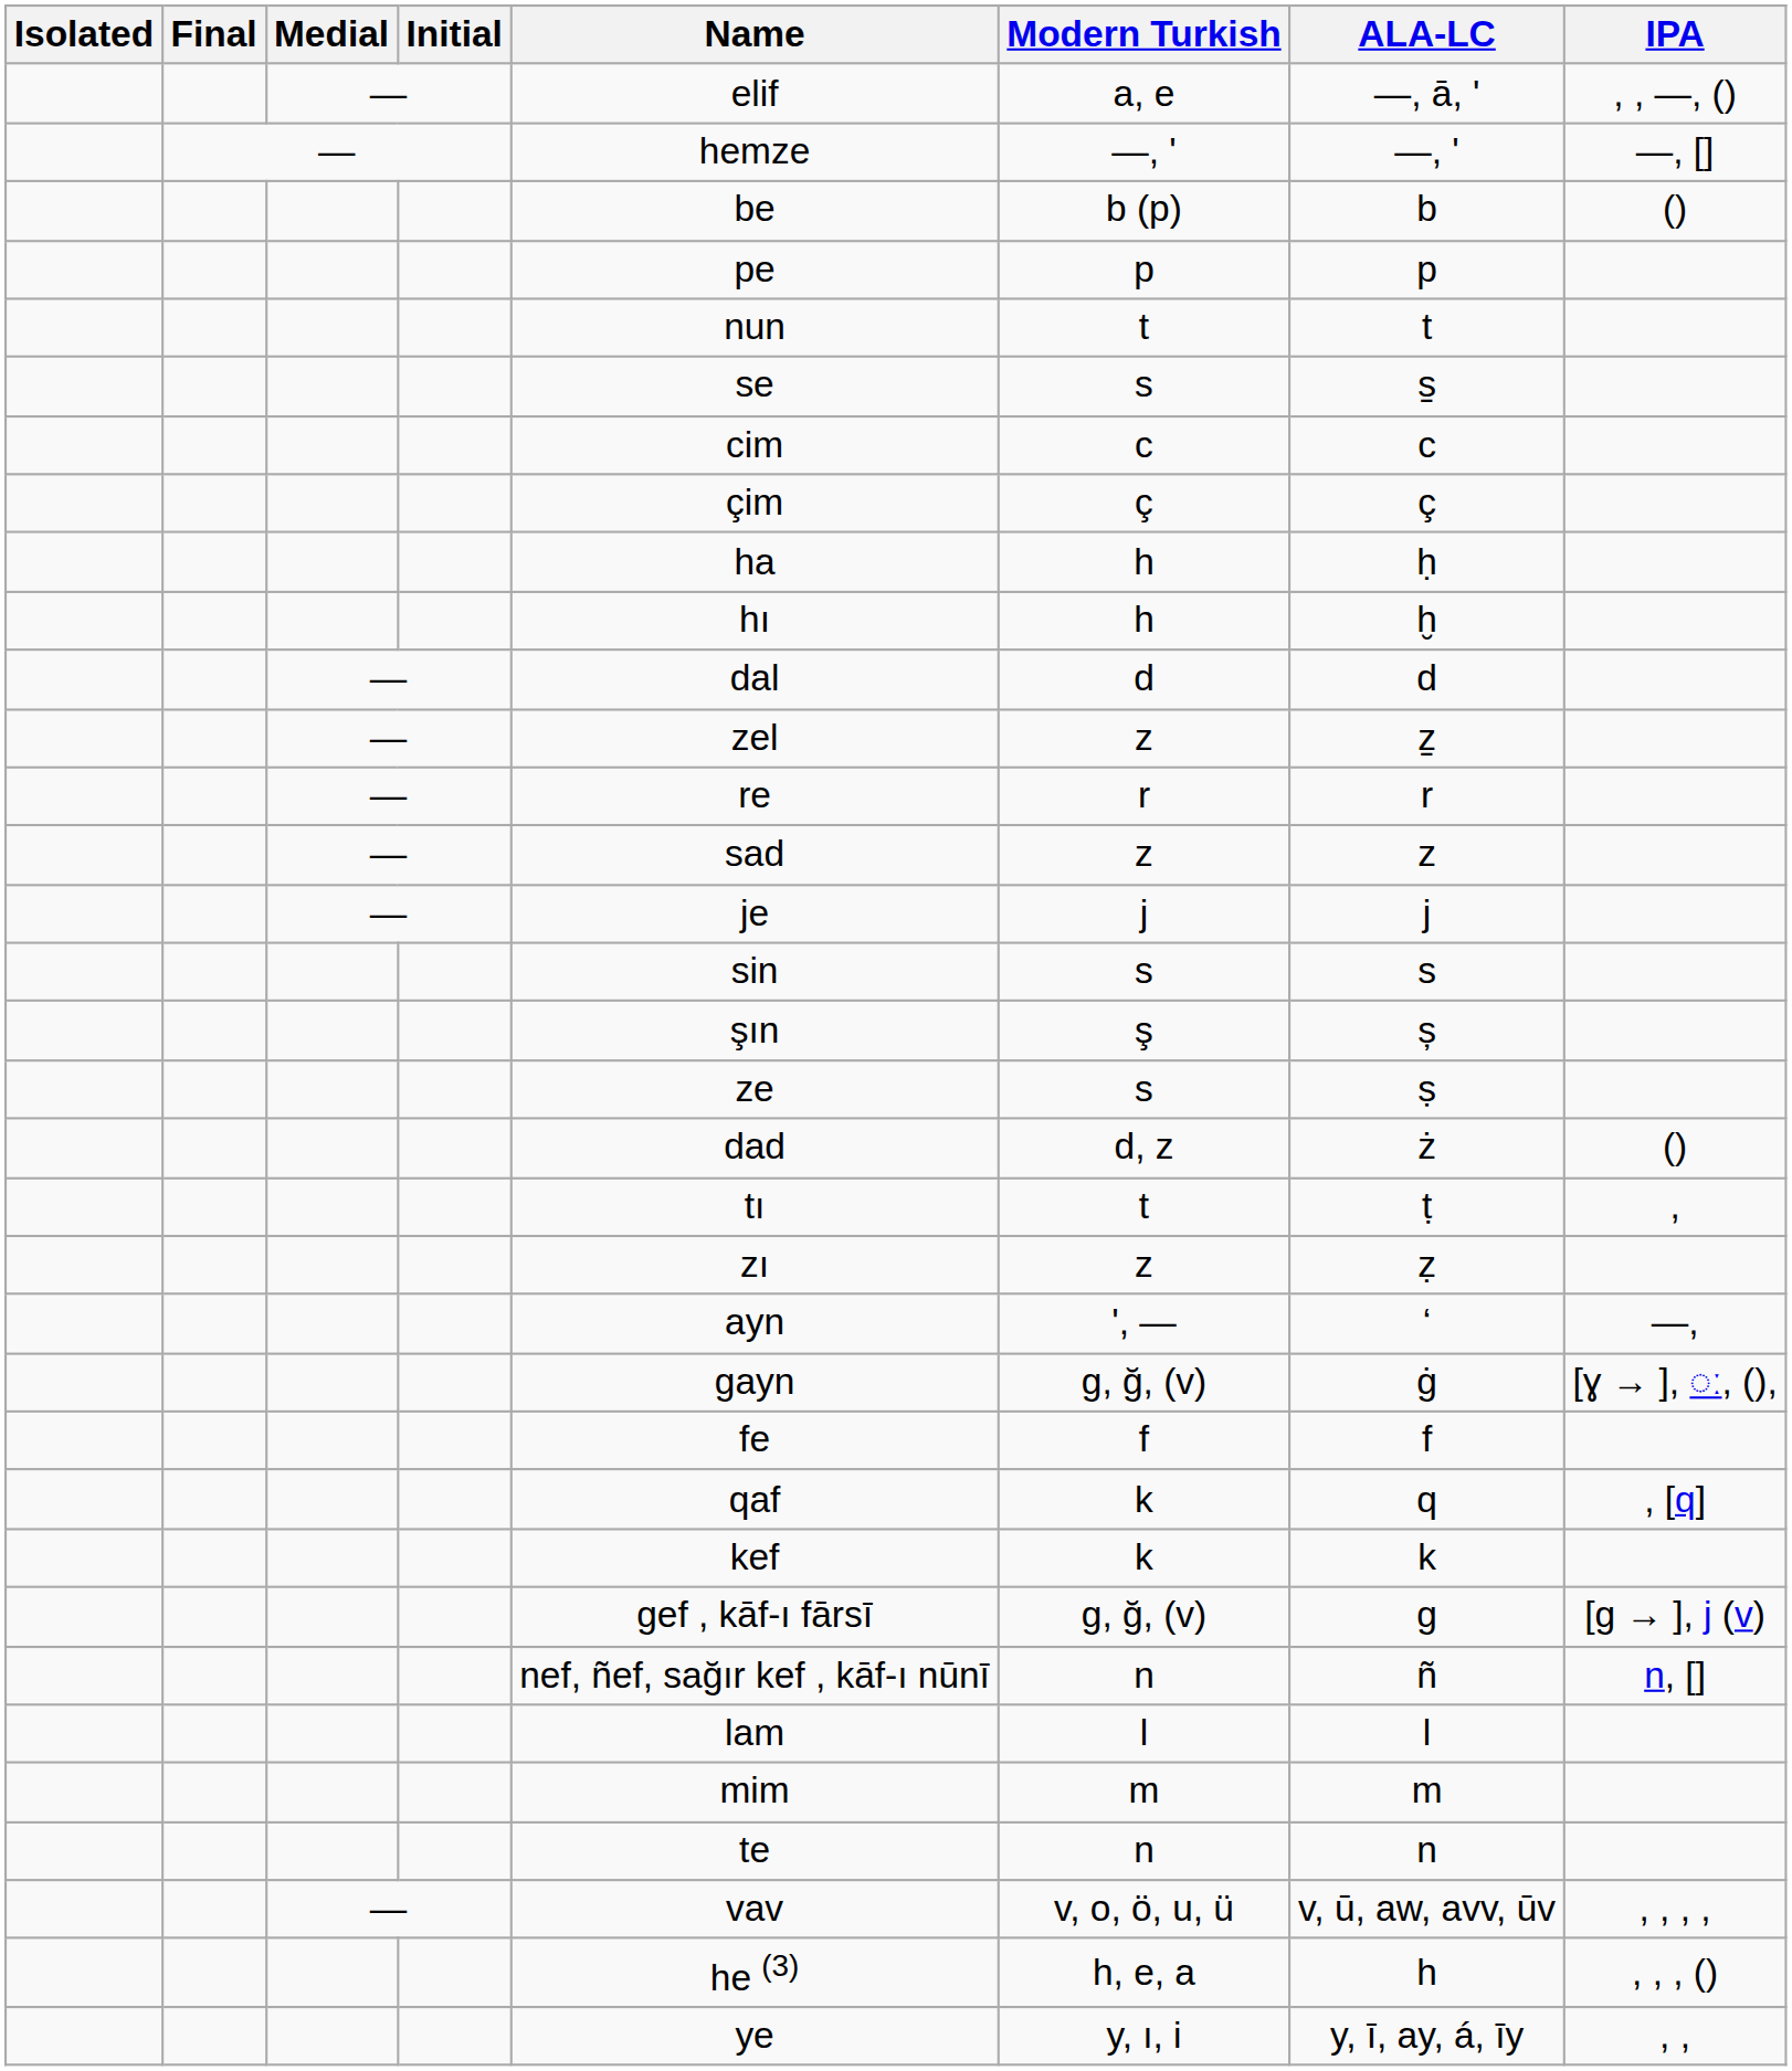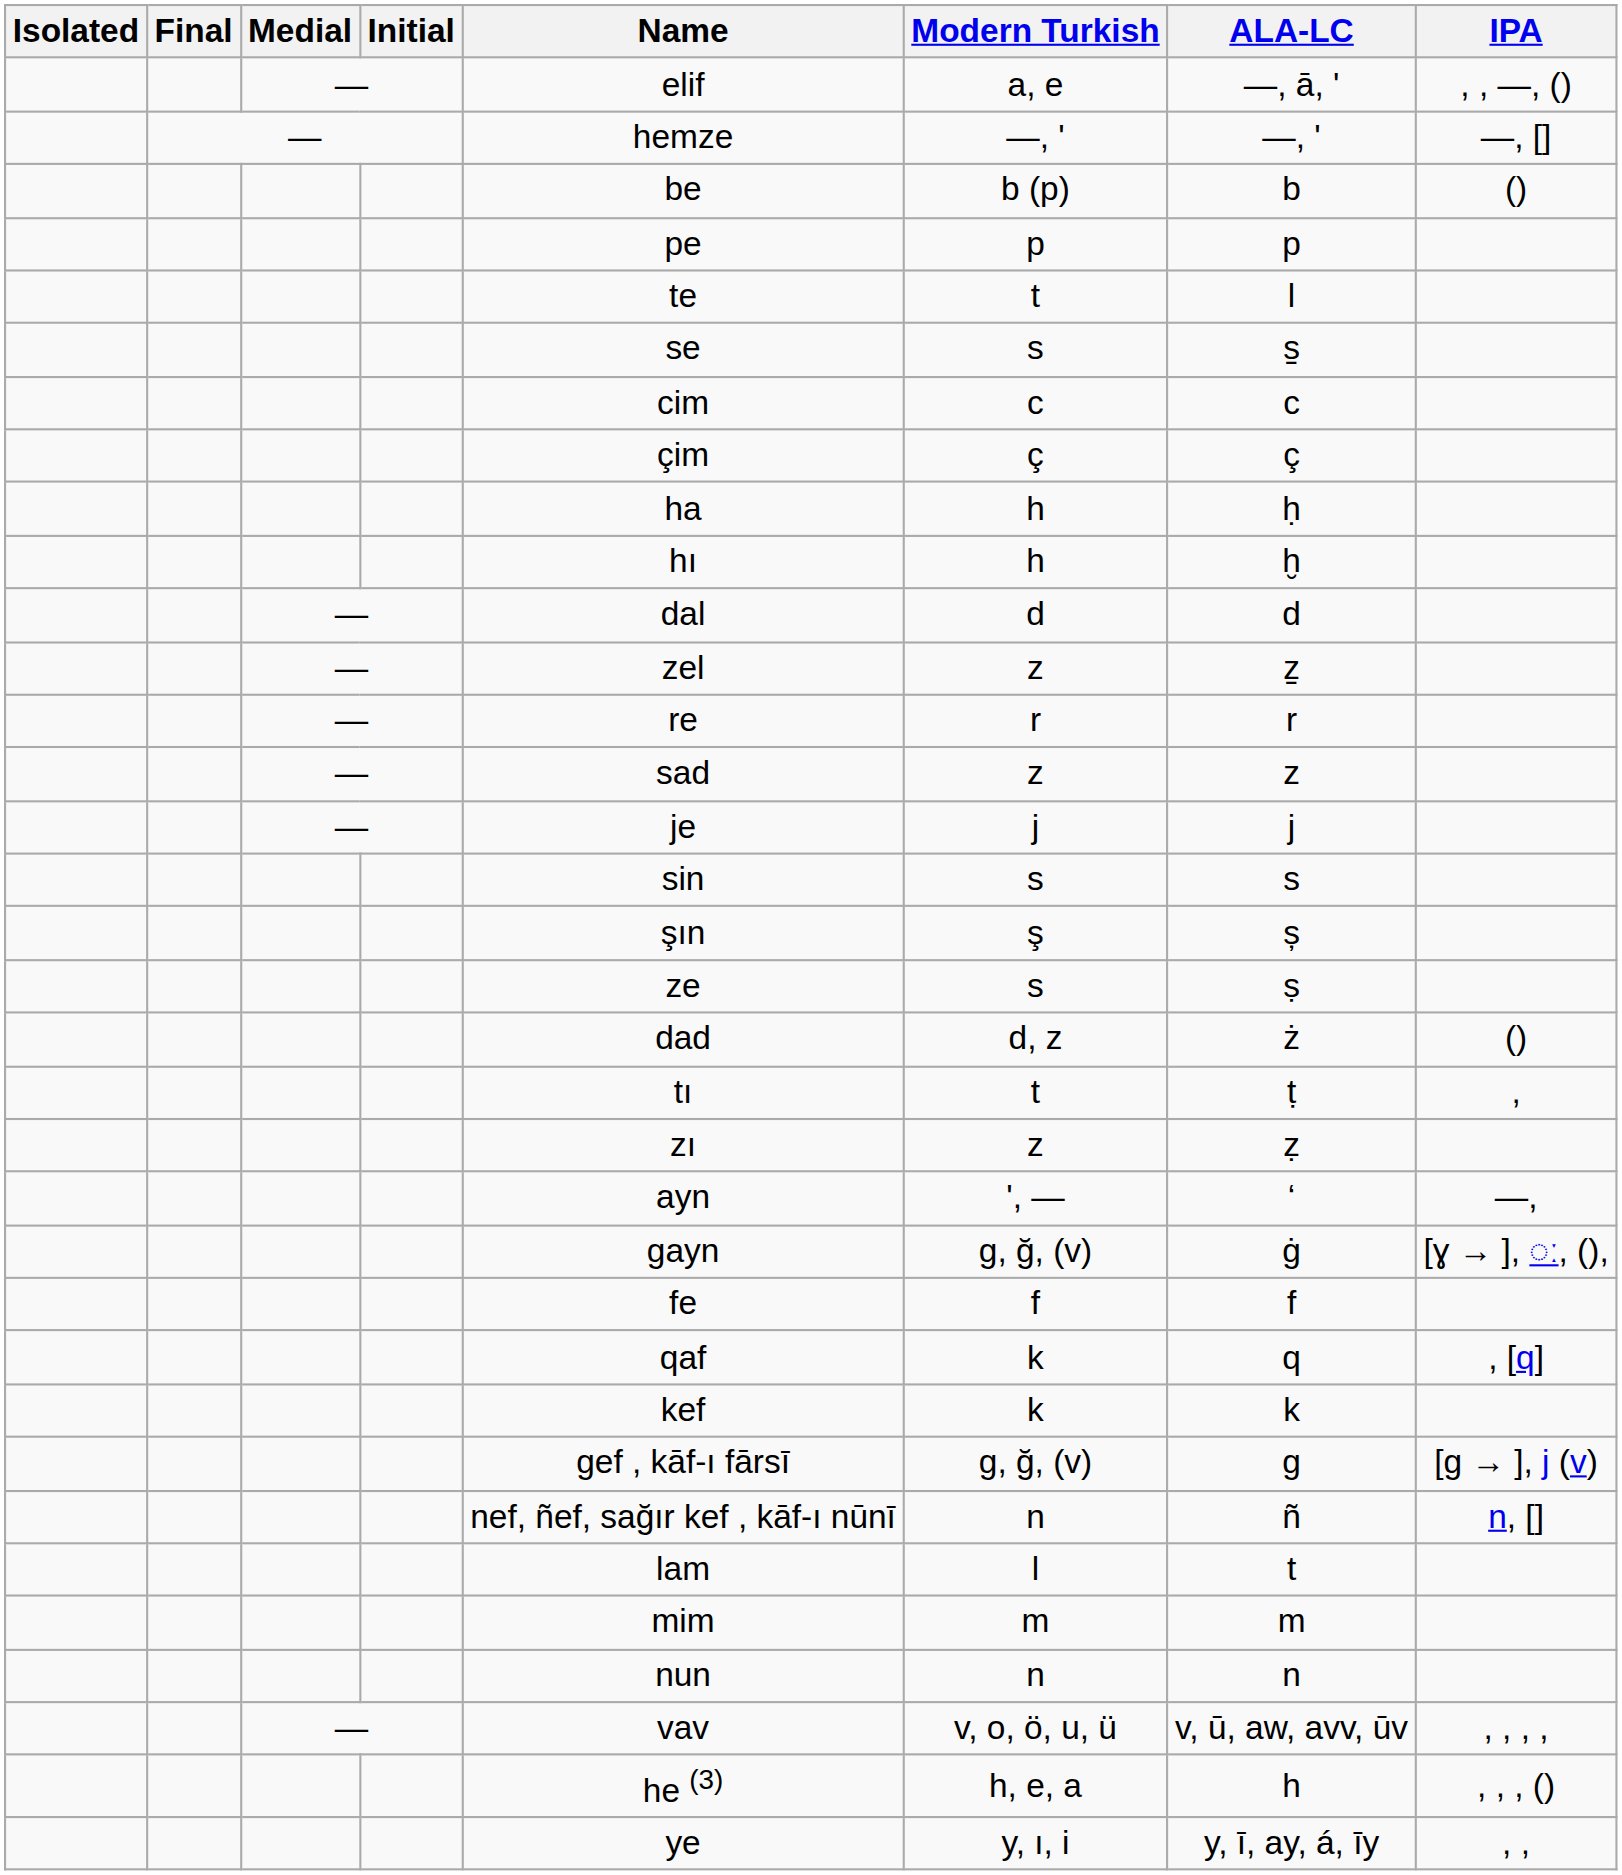row 6 | Name: nun -> te
row 6 | ALA-LC: t -> l
row 30 | ALA-LC: l -> t
row 32 | Name: te -> nun
